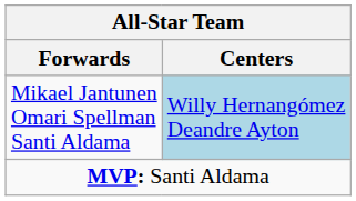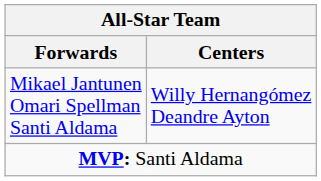Mikael Jantunen Omari Spellman Santi Aldama | Centers: lightblue background -> no background
